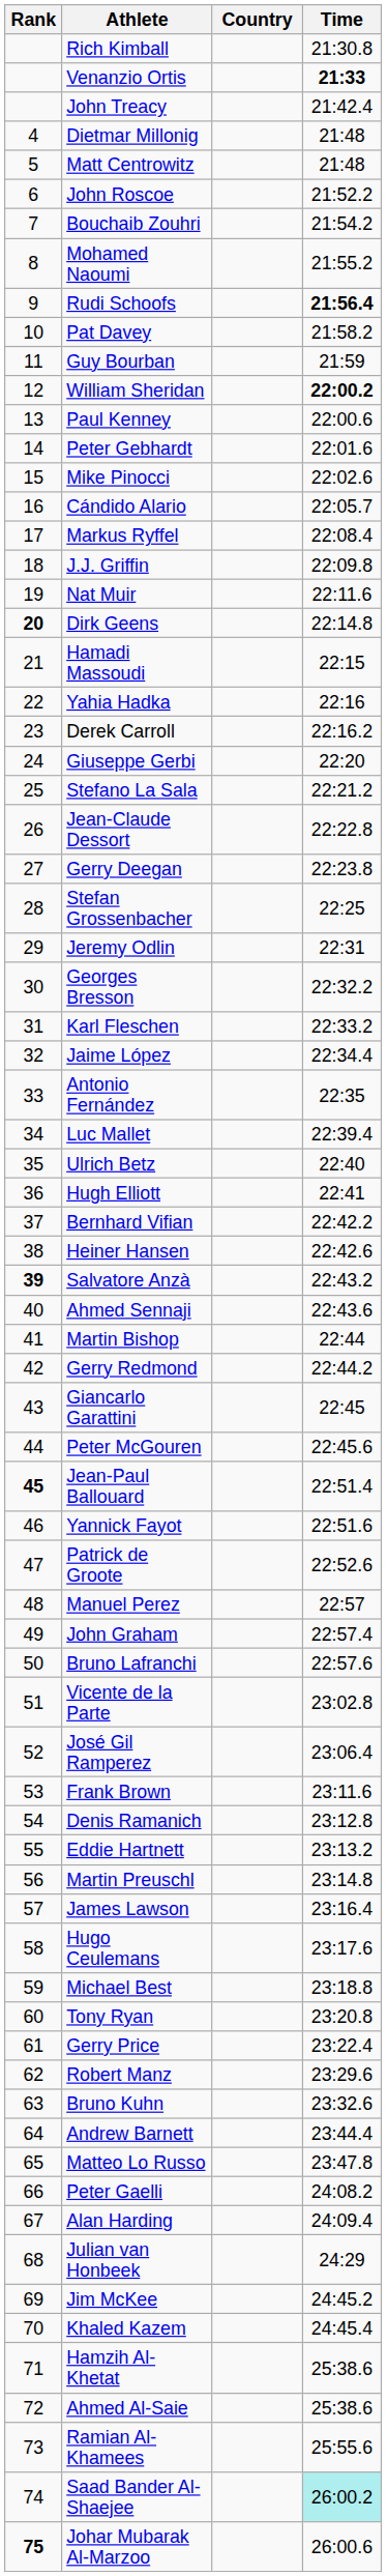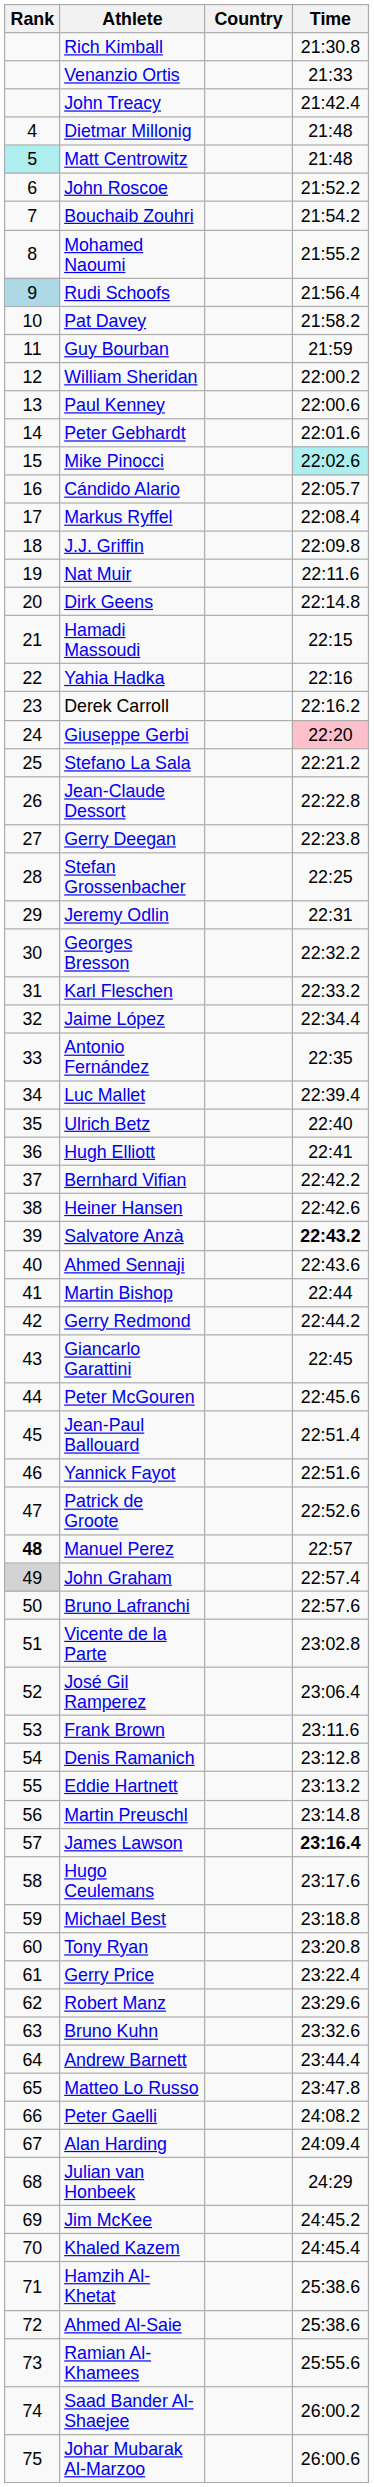Venanzio Ortis | Time: bold -> normal
Matt Centrowitz | Rank: no background -> paleturquoise background
Rudi Schoofs | Rank: no background -> lightblue background
Rudi Schoofs | Time: bold -> normal
William Sheridan | Time: bold -> normal
Mike Pinocci | Time: no background -> paleturquoise background
Dirk Geens | Rank: bold -> normal
Giuseppe Gerbi | Time: no background -> pink background
Salvatore Anzà | Rank: bold -> normal
Salvatore Anzà | Time: normal -> bold
Jean-Paul Ballouard | Rank: bold -> normal
Manuel Perez | Rank: normal -> bold
John Graham | Rank: no background -> lightgrey background
James Lawson | Time: normal -> bold
Saad Bander Al-Shaejee | Time: paleturquoise background -> no background
Johar Mubarak Al-Marzoo | Rank: bold -> normal
